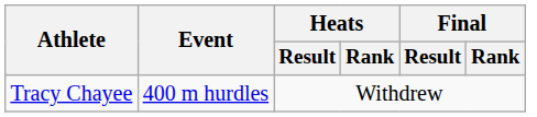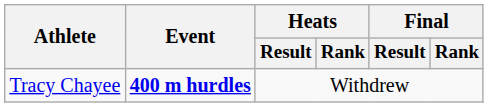Tracy Chayee | Event: normal -> bold
